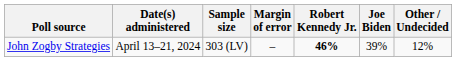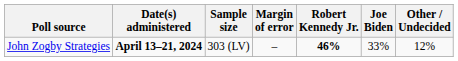John Zogby Strategies | Date(s) administered: normal -> bold
John Zogby Strategies | Joe Biden: 39% -> 33%
